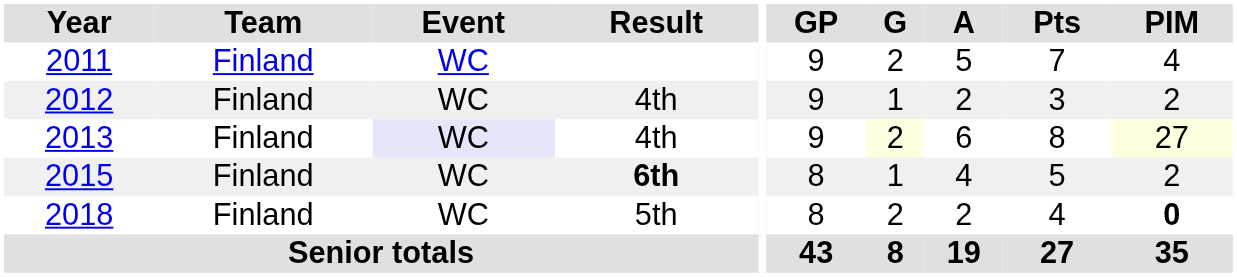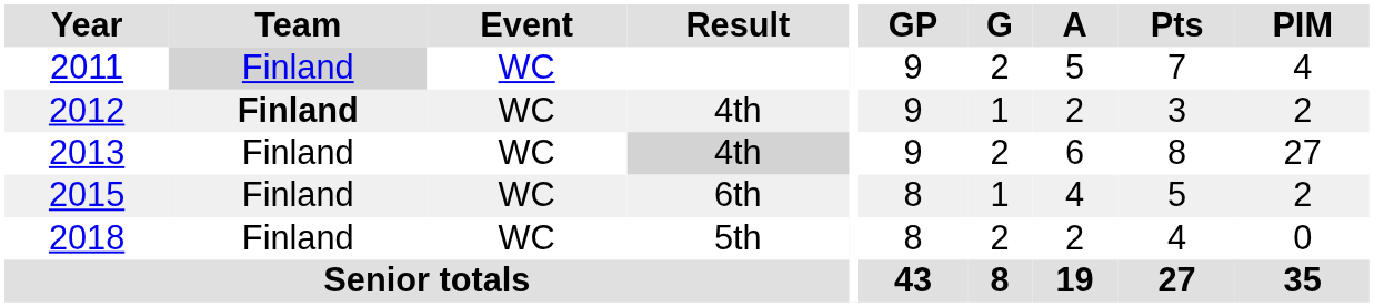2011 | Team: no background -> lightgrey background
2012 | Team: normal -> bold
2013 | Event: lavender background -> no background
2013 | Result: no background -> lightgrey background
2013 | G: lightyellow background -> no background
2013 | PIM: lightyellow background -> no background
2015 | Result: bold -> normal
2018 | PIM: bold -> normal
